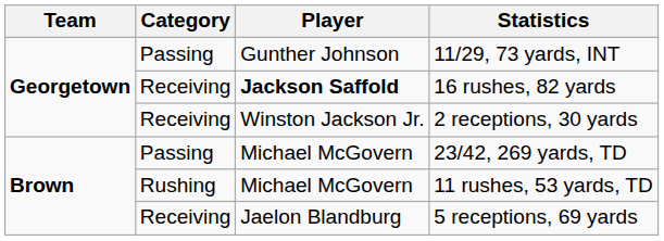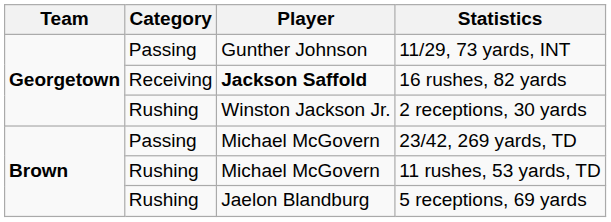2 receptions, 30 yards | Category: Receiving -> Rushing
5 receptions, 69 yards | Category: Receiving -> Rushing
